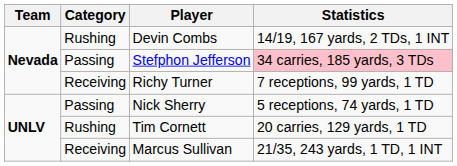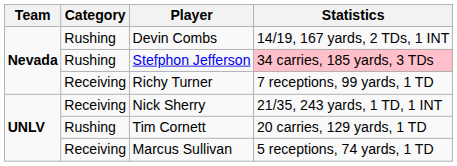Stefphon Jefferson | Category: Passing -> Rushing
Nick Sherry | Category: Passing -> Receiving
Nick Sherry | Statistics: 5 receptions, 74 yards, 1 TD -> 21/35, 243 yards, 1 TD, 1 INT
Marcus Sullivan | Statistics: 21/35, 243 yards, 1 TD, 1 INT -> 5 receptions, 74 yards, 1 TD
